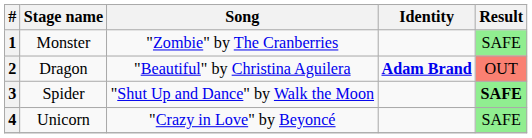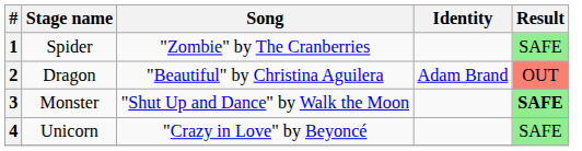1 | Stage name: Monster -> Spider
2 | Identity: bold -> normal
3 | Stage name: Spider -> Monster
